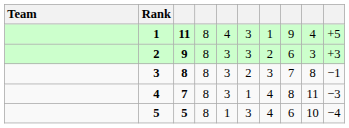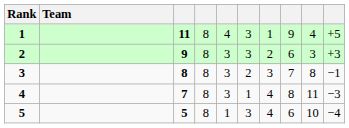columns swapped: Rank <-> Team
